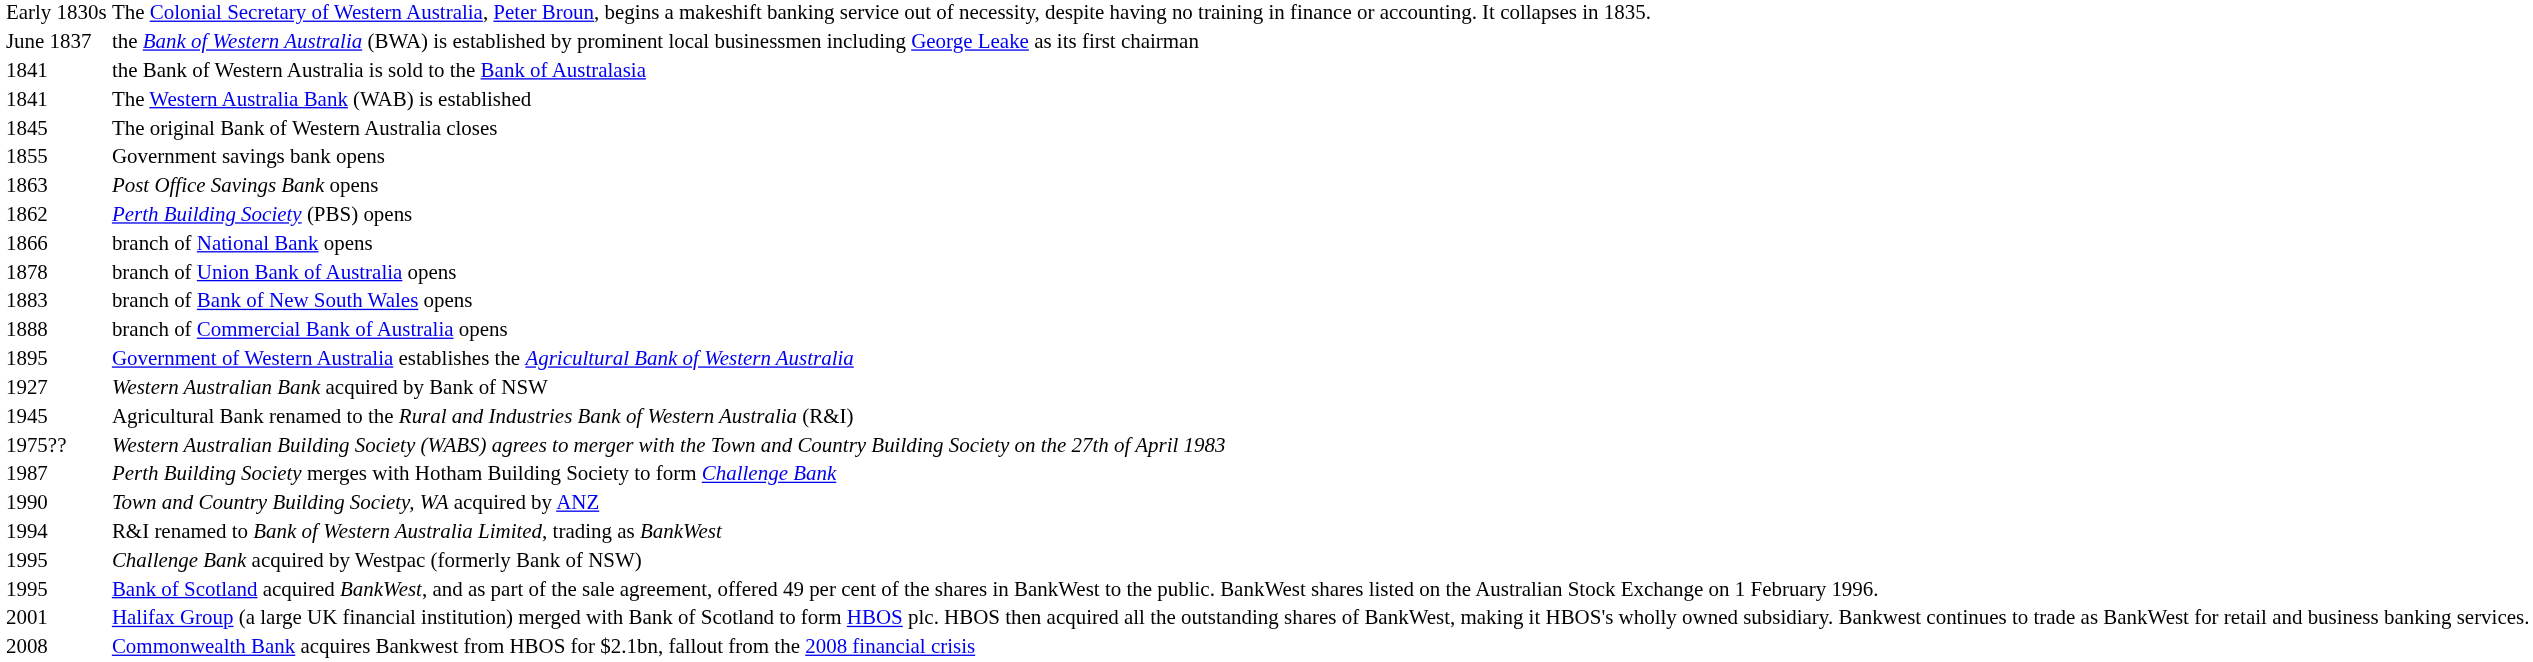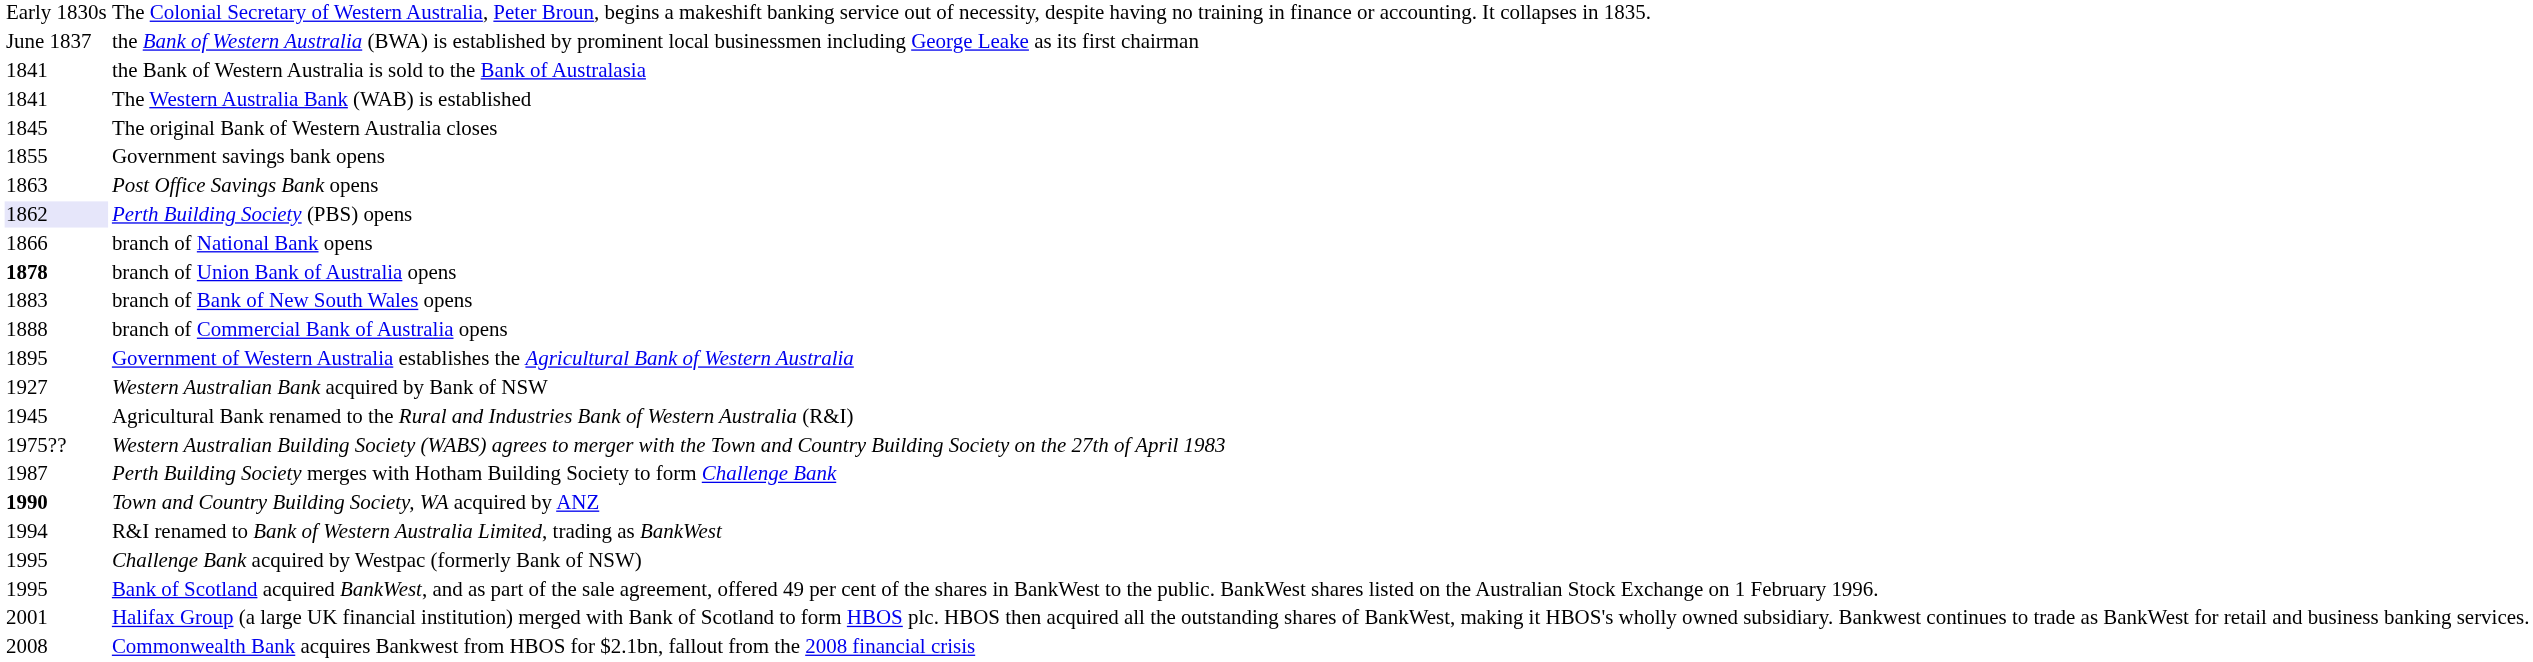Perth Building Society (PBS) opens | column 1: no background -> lavender background
branch of Union Bank of Australia opens | column 1: normal -> bold
Town and Country Building Society, WA acquired by ANZ | column 1: normal -> bold
